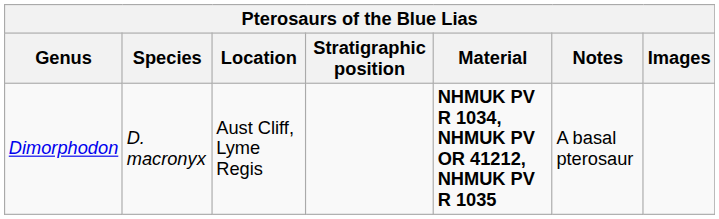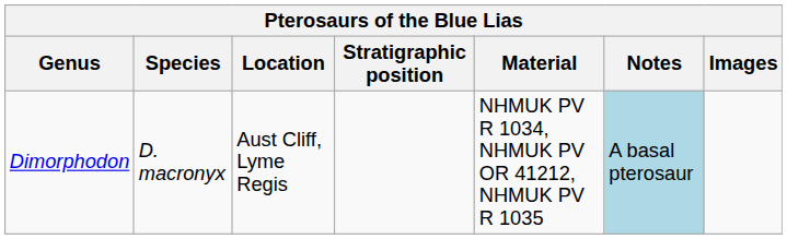Dimorphodon | Material: bold -> normal
Dimorphodon | Notes: no background -> lightblue background
